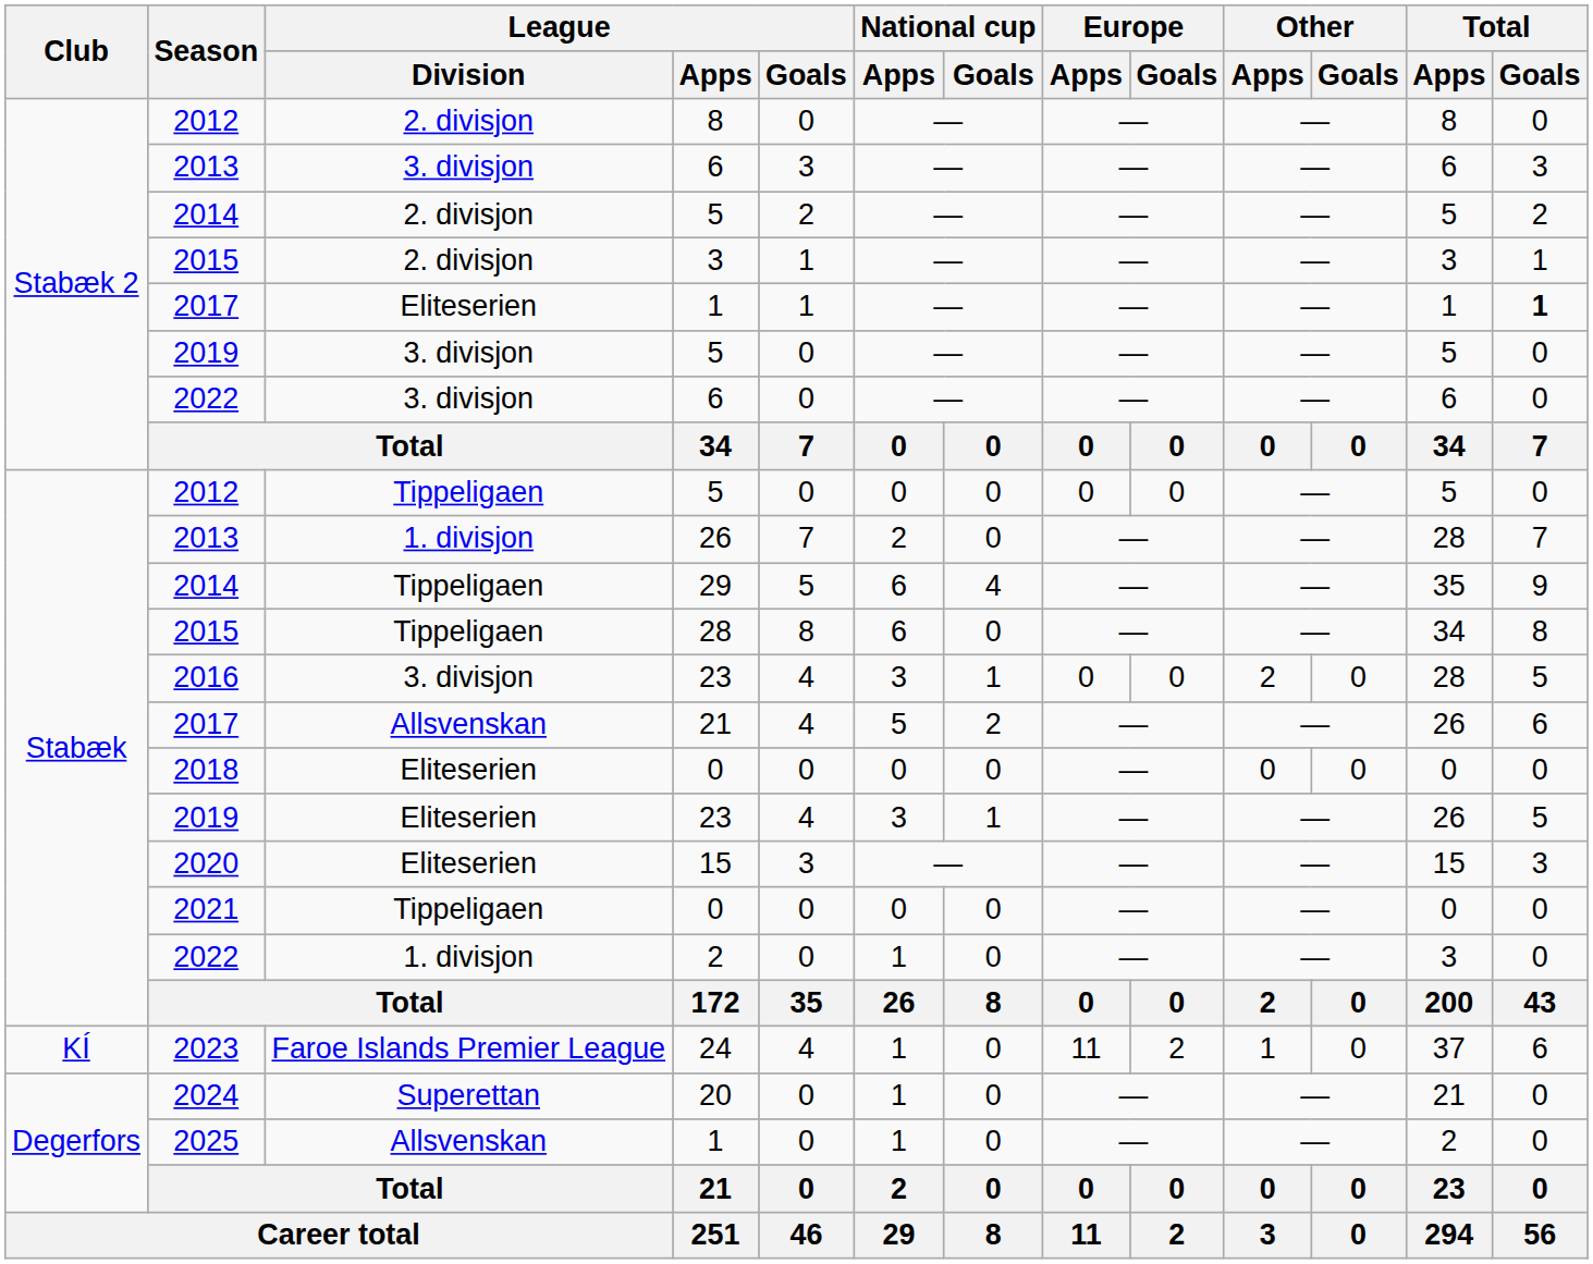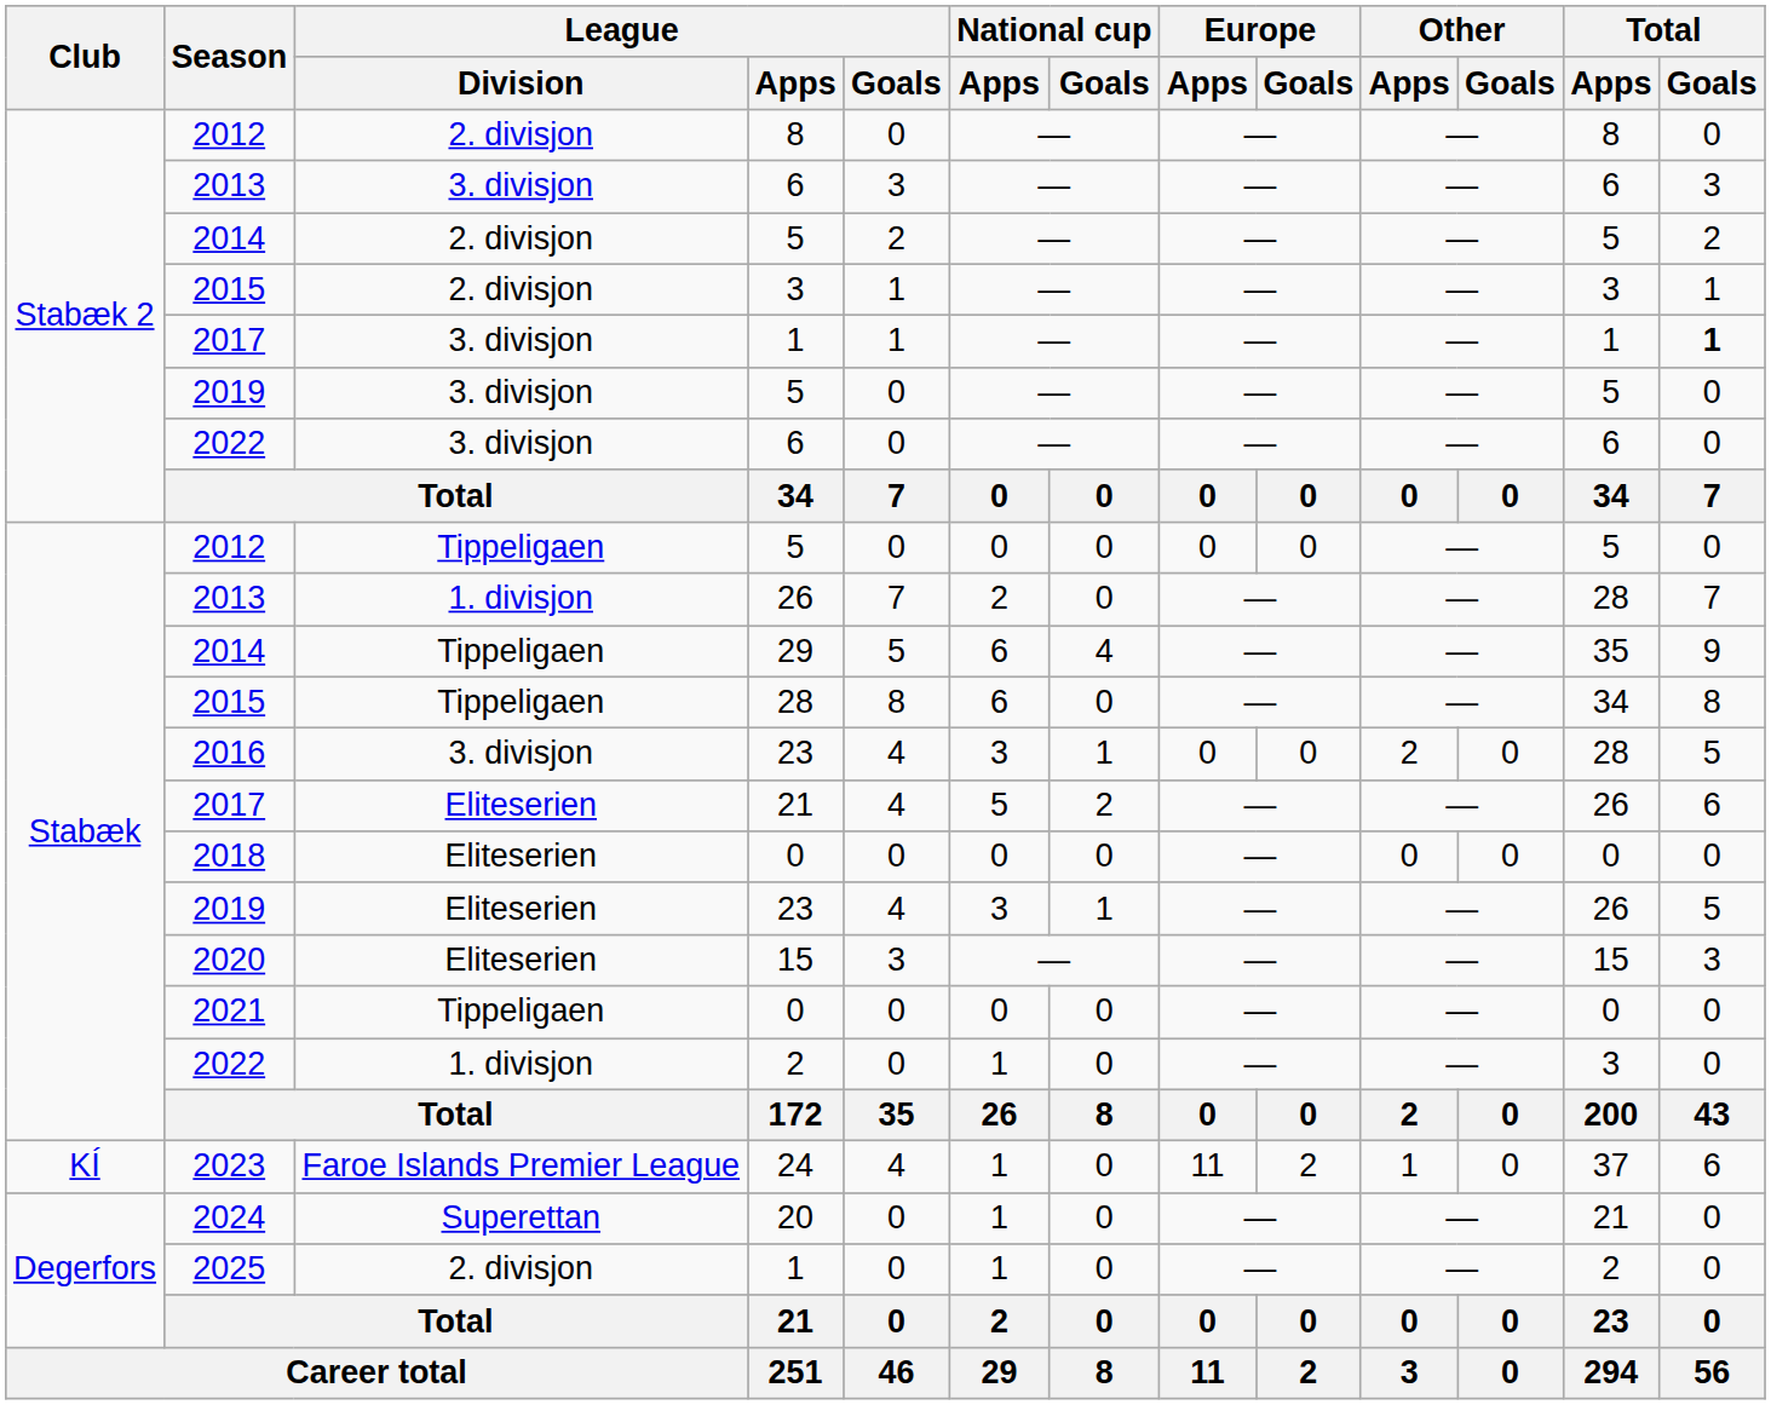2017 / 1 | League / Division: Eliteserien -> 3. divisjon
2017 / 21 | League / Division: Allsvenskan -> Eliteserien
2025 / 1 | League / Division: Allsvenskan -> 2. divisjon
